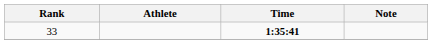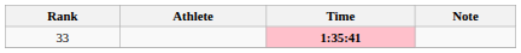33 | Time: no background -> pink background
